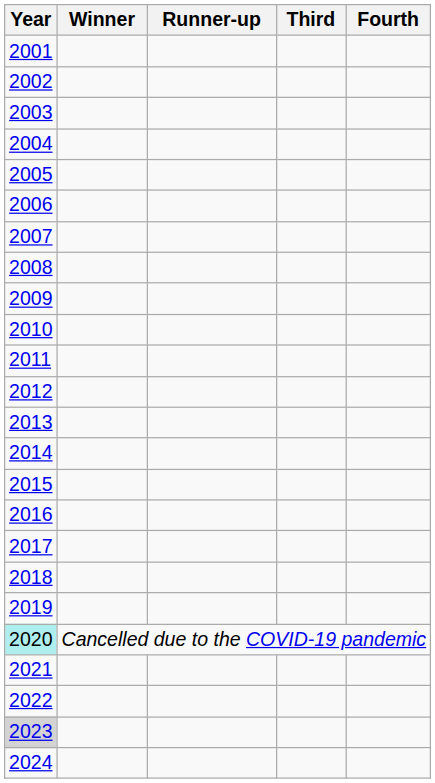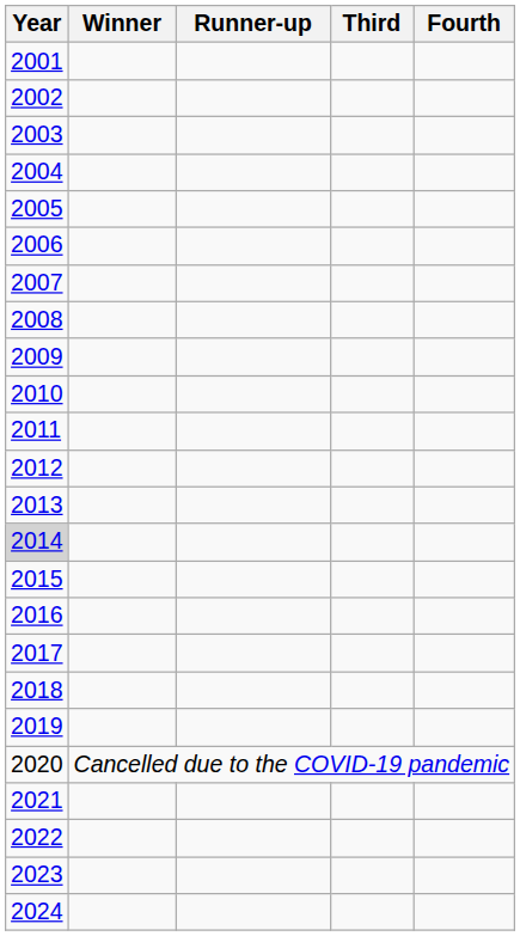2014 | Year: no background -> lightgrey background
2020 | Year: paleturquoise background -> no background
2023 | Year: lightgrey background -> no background
